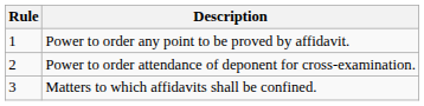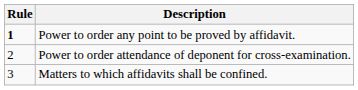Power to order any point to be proved by affidavit. | Rule: normal -> bold
